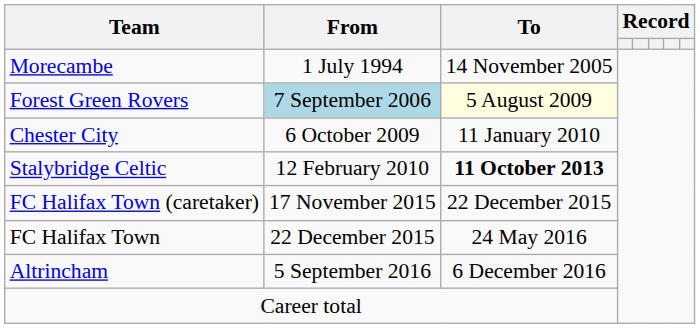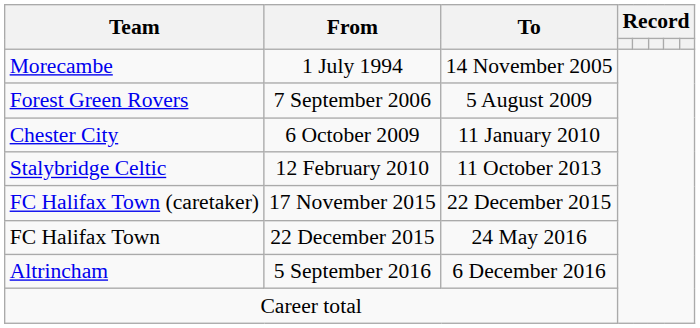Forest Green Rovers | From: lightblue background -> no background
Forest Green Rovers | To: lightyellow background -> no background
Stalybridge Celtic | To: bold -> normal
